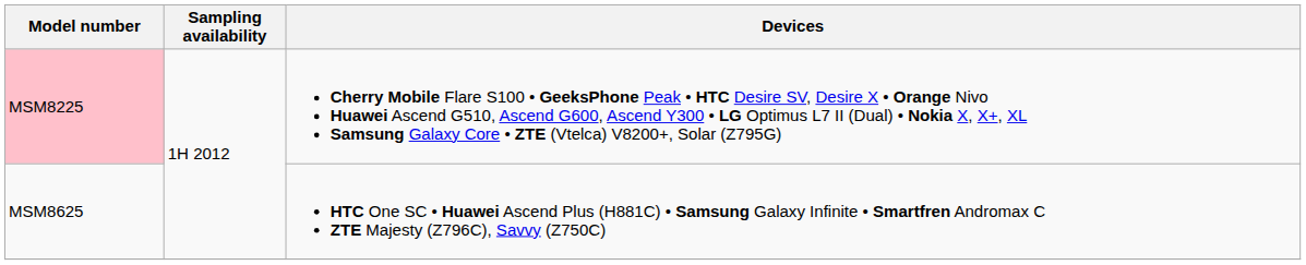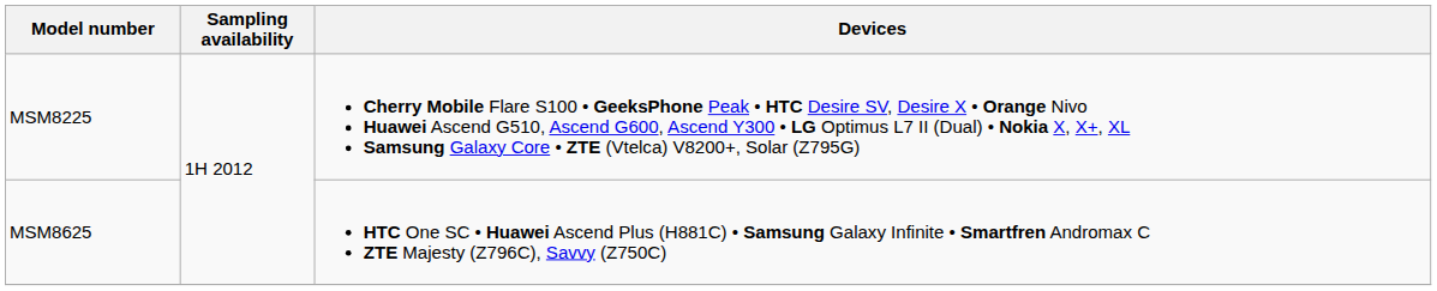MSM8225 | Model number: pink background -> no background
